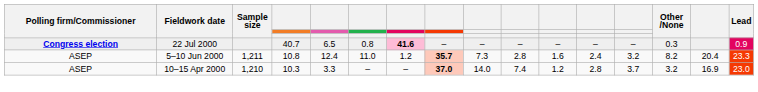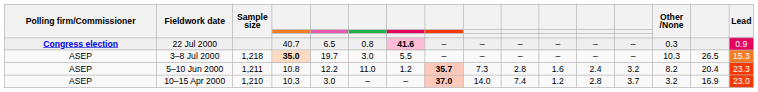+ row: ASEP | 3–8 Jul 2000 | 1,218 | 35.0 | 19.7 | 3.0 | 5.5 | – | – | – | – | – | – | 10.3 | 26.5 | 15.3
5–10 Jun 2000 | column 5: 12.4 -> 12.2
10–15 Apr 2000 | column 5: 3.3 -> 3.0
